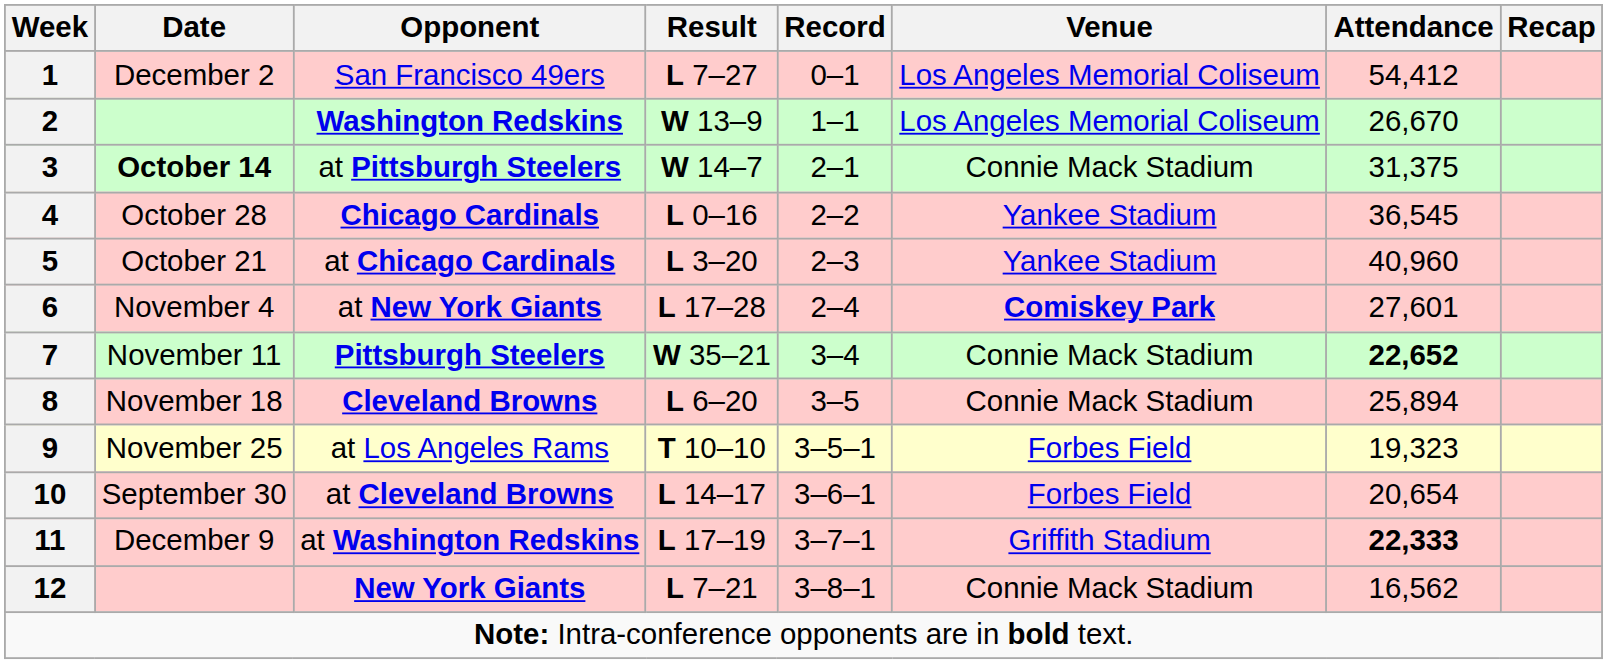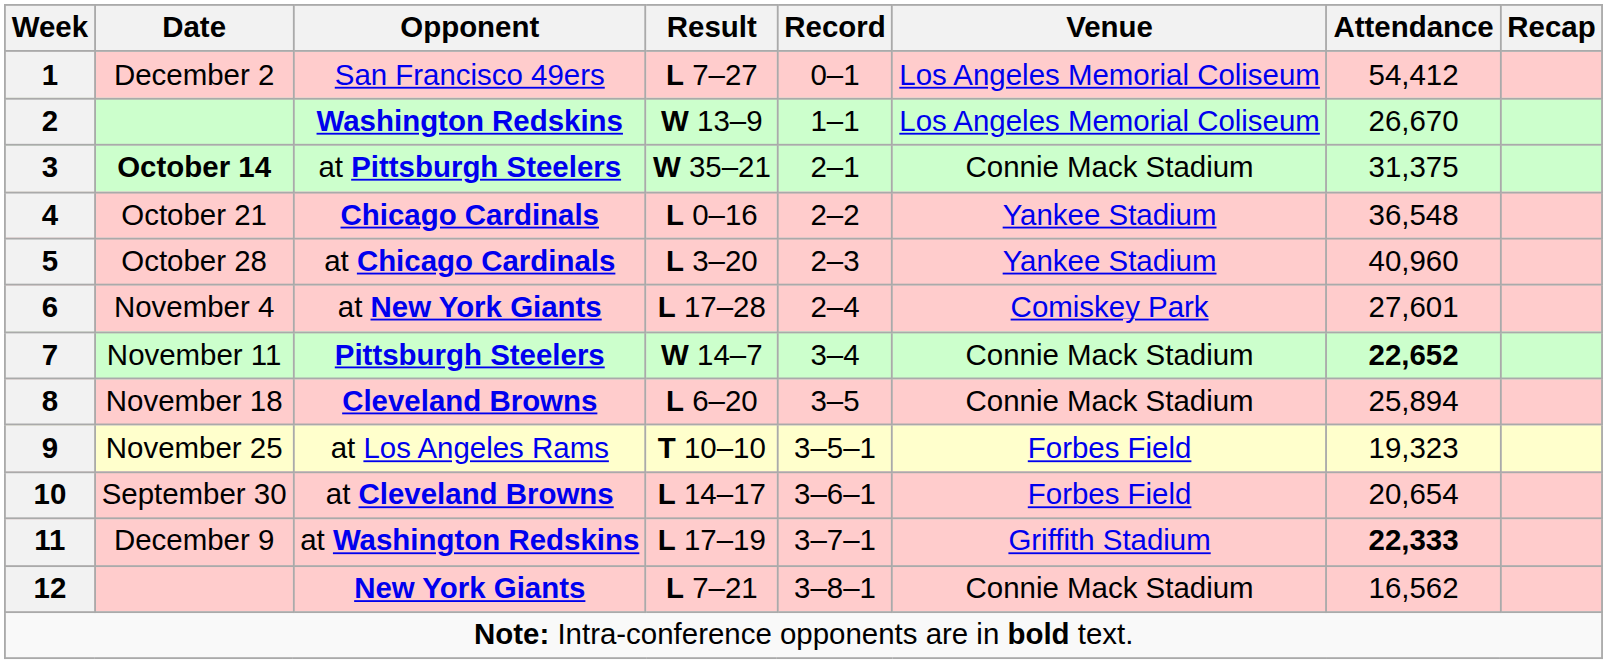3 | Result: W 14–7 -> W 35–21
4 | Date: October 28 -> October 21
4 | Attendance: 36,545 -> 36,548
5 | Date: October 21 -> October 28
6 | Venue: bold -> normal
7 | Result: W 35–21 -> W 14–7
